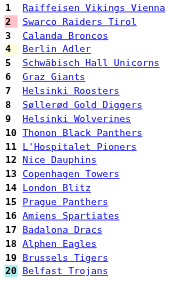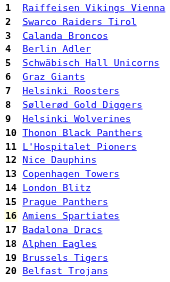Swarco Raiders Tirol | column 1: pink background -> no background
Berlin Adler | column 1: lightyellow background -> no background
Amiens Spartiates | column 1: no background -> lightyellow background
Belfast Trojans | column 1: paleturquoise background -> no background
